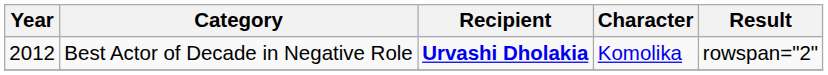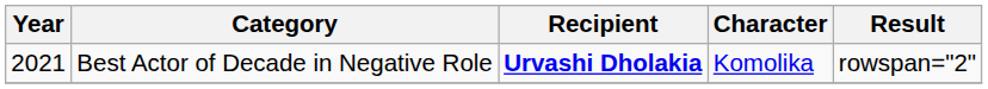Best Actor of Decade in Negative Role | Year: 2012 -> 2021
